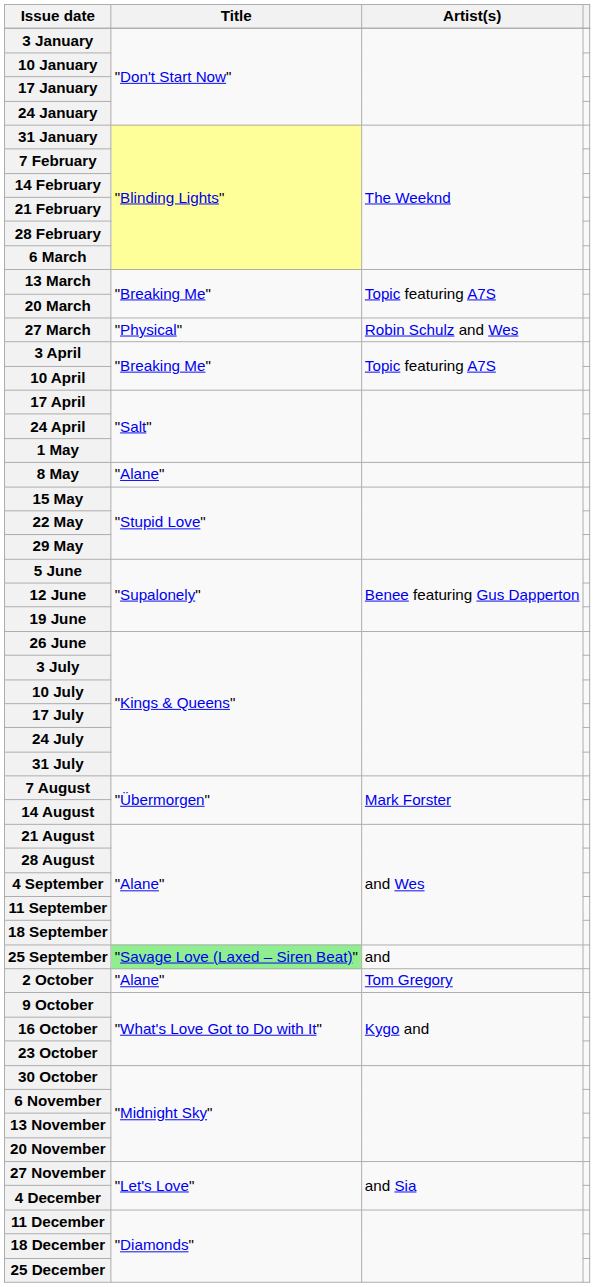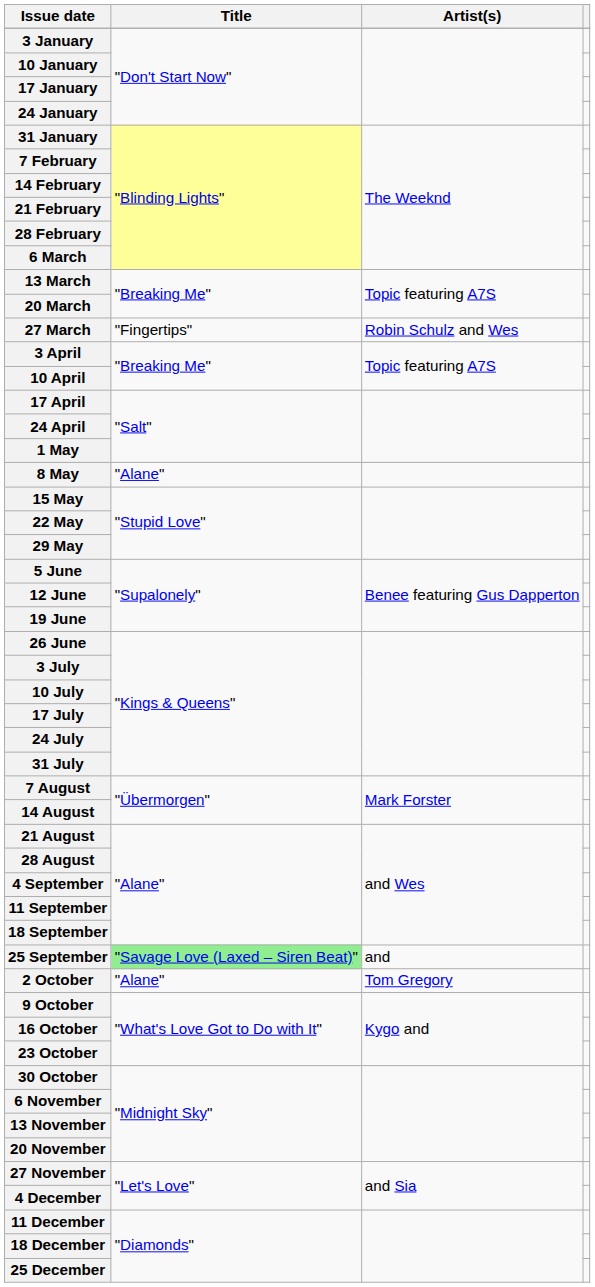27 March | Title: "Physical" -> "Fingertips"
